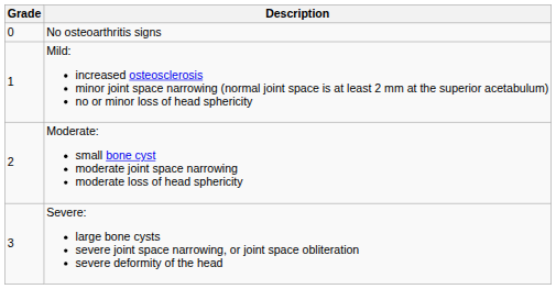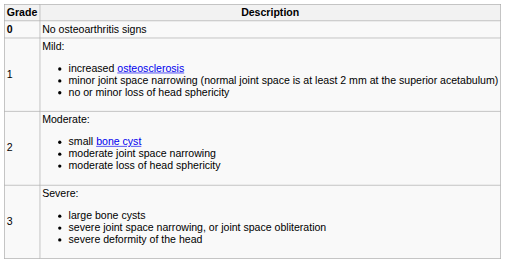No osteoarthritis signs | Grade: normal -> bold
